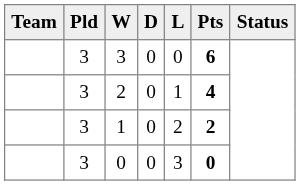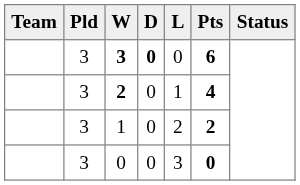row 2 | W: normal -> bold
row 2 | D: normal -> bold
row 3 | W: normal -> bold
